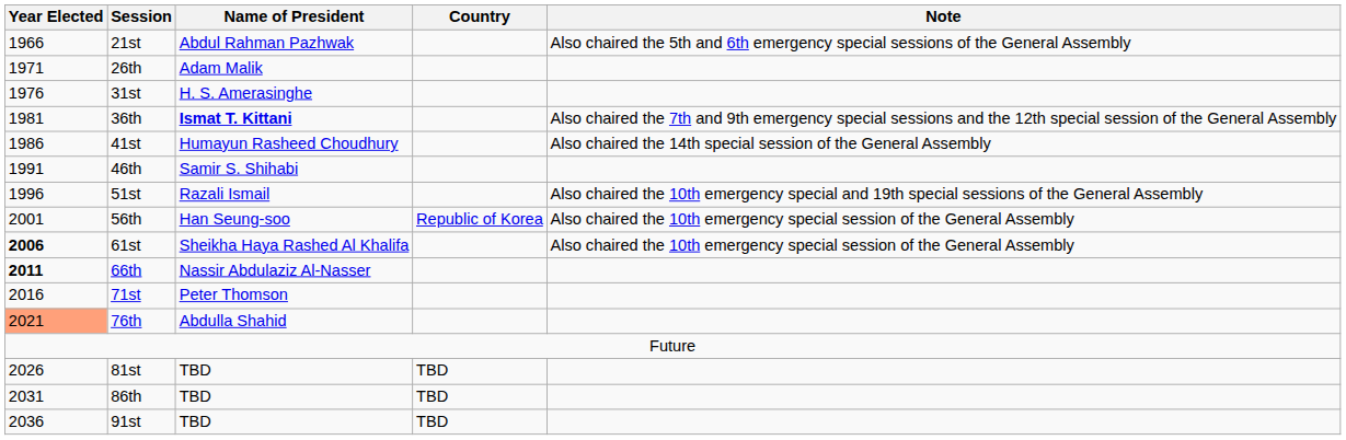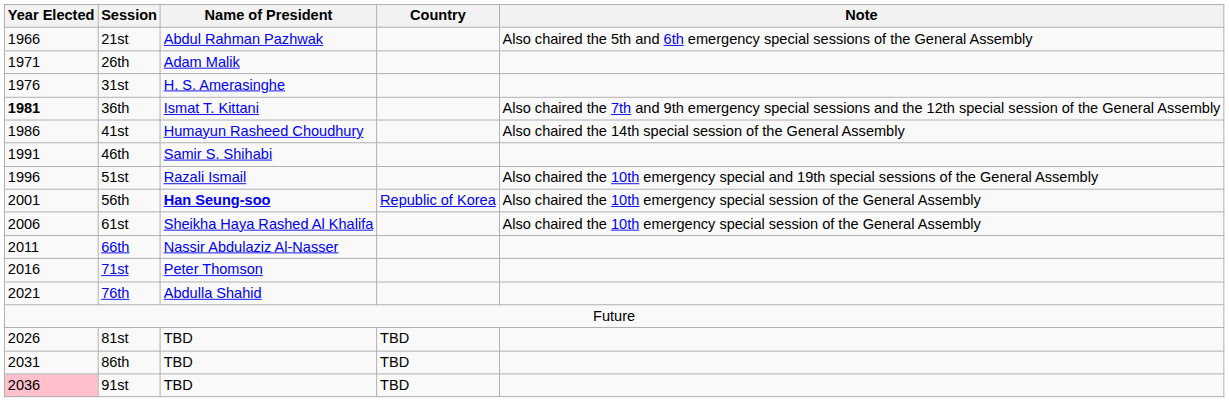36th | Year Elected: normal -> bold
36th | Name of President: bold -> normal
56th | Name of President: normal -> bold
61st | Year Elected: bold -> normal
66th | Year Elected: bold -> normal
76th | Year Elected: lightsalmon background -> no background
91st | Year Elected: no background -> pink background
